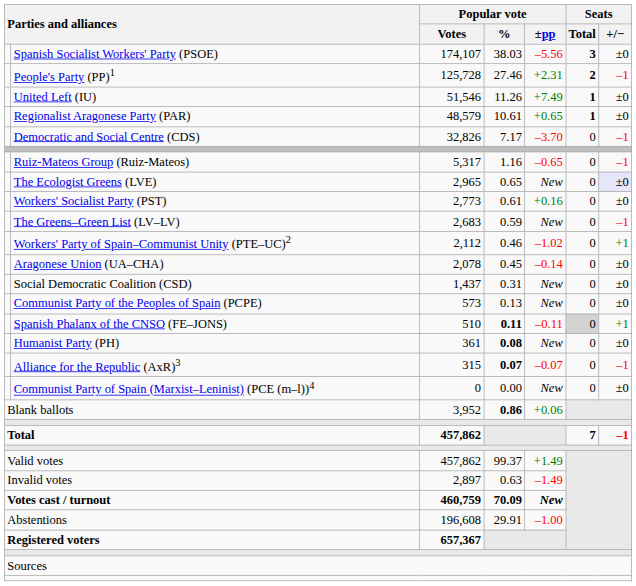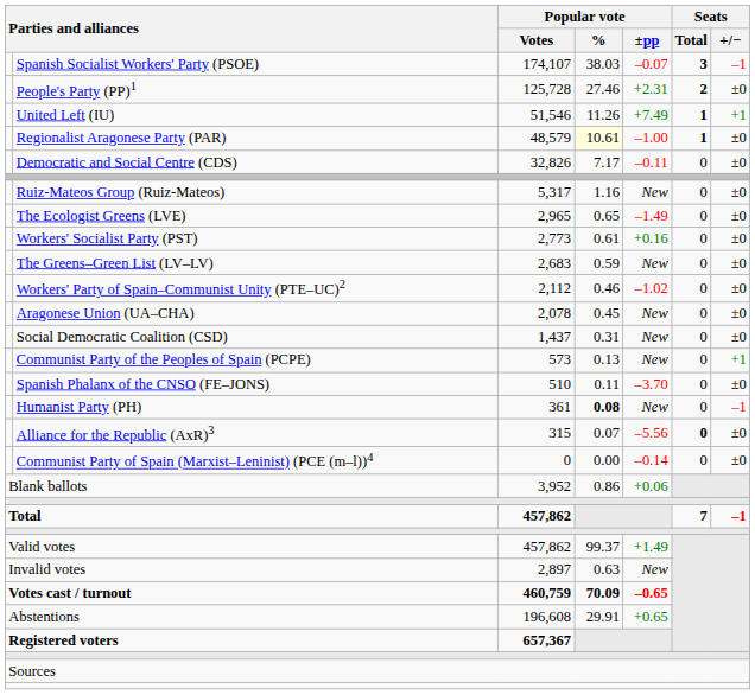Spanish Socialist Workers' Party (PSOE) | Popular vote / ±pp: –5.56 -> –0.07
Spanish Socialist Workers' Party (PSOE) | Seats / +/−: ±0 -> –1
People's Party (PP)1 | Seats / +/−: –1 -> ±0
United Left (IU) | Seats / +/−: ±0 -> +1
Regionalist Aragonese Party (PAR) | Popular vote / %: no background -> lightyellow background
Regionalist Aragonese Party (PAR) | Popular vote / ±pp: +0.65 -> –1.00
Democratic and Social Centre (CDS) | Popular vote / ±pp: –3.70 -> –0.11
Democratic and Social Centre (CDS) | Seats / +/−: –1 -> ±0
Ruiz-Mateos Group (Ruiz-Mateos) | Popular vote / ±pp: –0.65 -> New
Ruiz-Mateos Group (Ruiz-Mateos) | Seats / +/−: –1 -> ±0
The Ecologist Greens (LVE) | Popular vote / ±pp: New -> –1.49
The Ecologist Greens (LVE) | Seats / +/−: lavender background -> no background
The Greens–Green List (LV–LV) | Seats / +/−: –1 -> ±0
Workers' Party of Spain–Communist Unity (PTE–UC)2 | Seats / +/−: +1 -> ±0
Aragonese Union (UA–CHA) | Popular vote / ±pp: –0.14 -> New
Communist Party of the Peoples of Spain (PCPE) | Seats / +/−: ±0 -> +1
Spanish Phalanx of the CNSO (FE–JONS) | Popular vote / %: bold -> normal
Spanish Phalanx of the CNSO (FE–JONS) | Popular vote / ±pp: –0.11 -> –3.70
Spanish Phalanx of the CNSO (FE–JONS) | Seats / Total: lightgrey background -> no background
Spanish Phalanx of the CNSO (FE–JONS) | Seats / +/−: +1 -> ±0
Humanist Party (PH) | Seats / +/−: ±0 -> –1
Alliance for the Republic (AxR)3 | Popular vote / %: bold -> normal
Alliance for the Republic (AxR)3 | Popular vote / ±pp: –0.07 -> –5.56
Alliance for the Republic (AxR)3 | Seats / Total: normal -> bold
Alliance for the Republic (AxR)3 | Seats / +/−: –1 -> ±0
Communist Party of Spain (Marxist–Leninist) (PCE (m–l))4 | Popular vote / ±pp: New -> –0.14
Blank ballots | Popular vote / %: bold -> normal
Invalid votes | Popular vote / ±pp: –1.49 -> New
Votes cast / turnout | Popular vote / ±pp: New -> –0.65
Abstentions | Popular vote / ±pp: –1.00 -> +0.65
